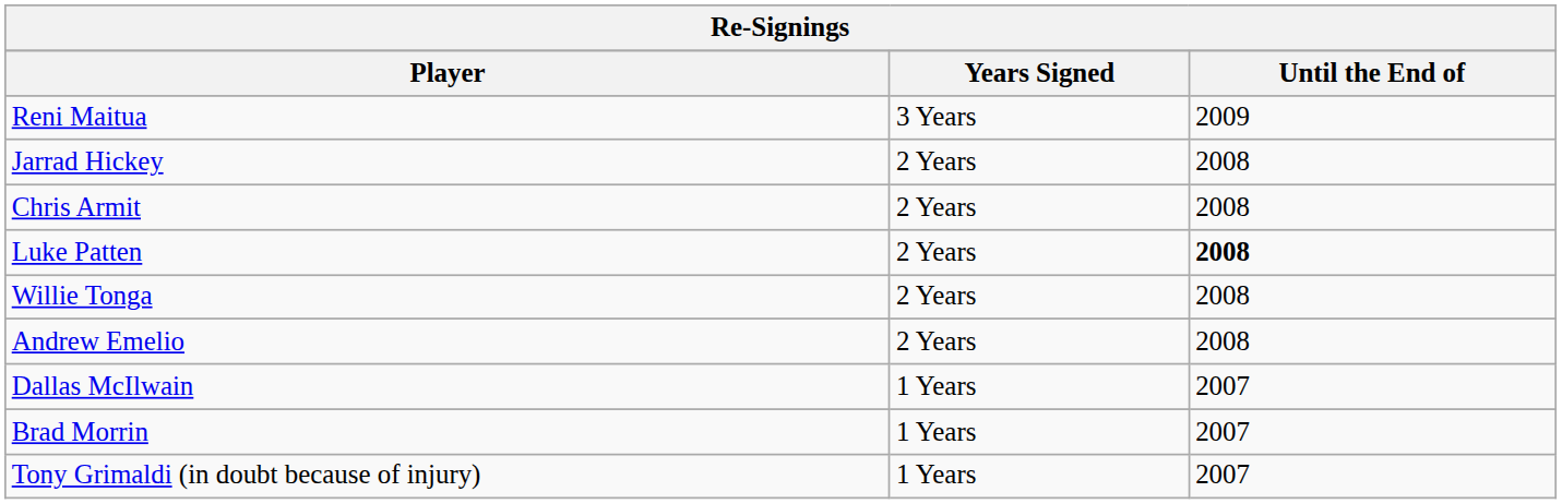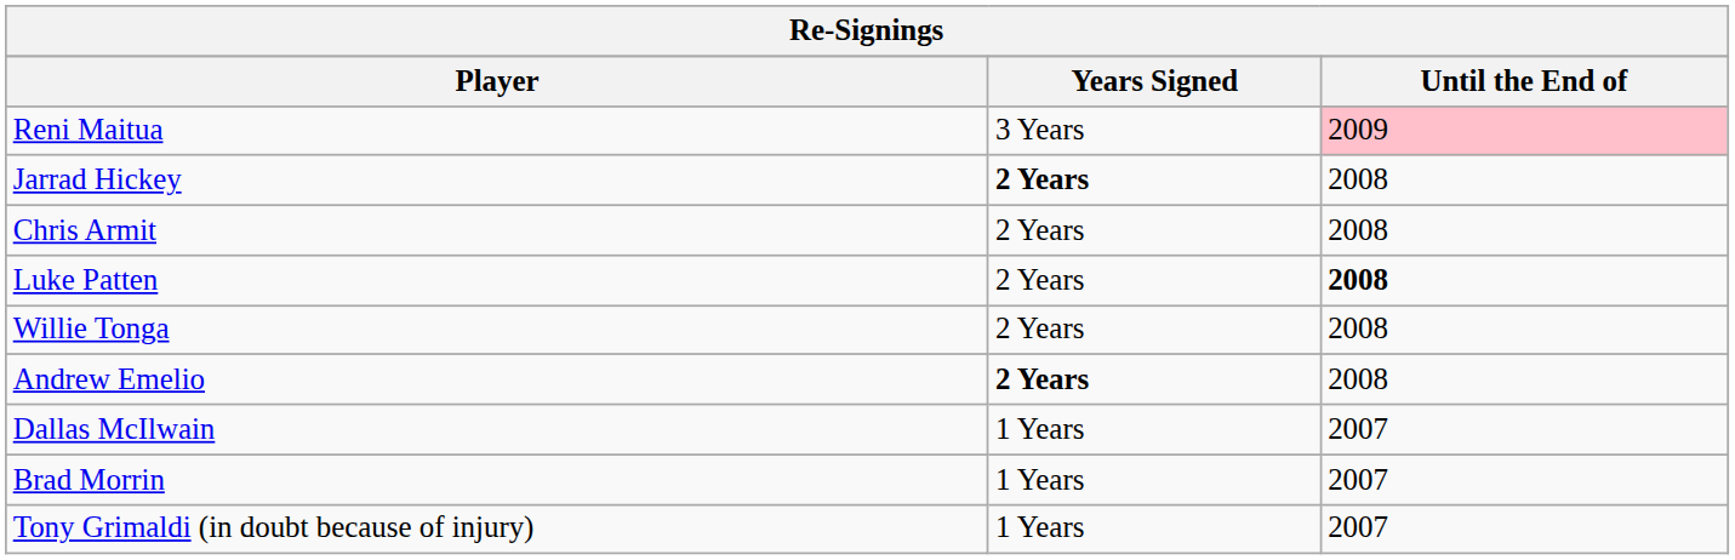Reni Maitua | Until the End of: no background -> pink background
Jarrad Hickey | Years Signed: normal -> bold
Andrew Emelio | Years Signed: normal -> bold
